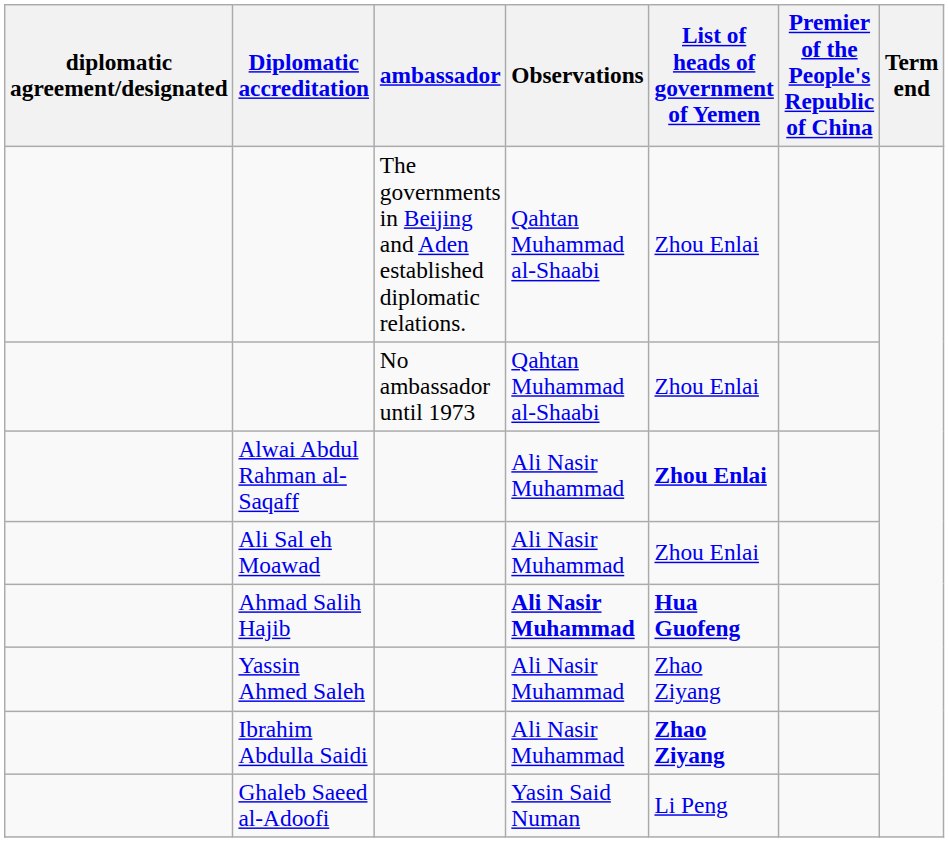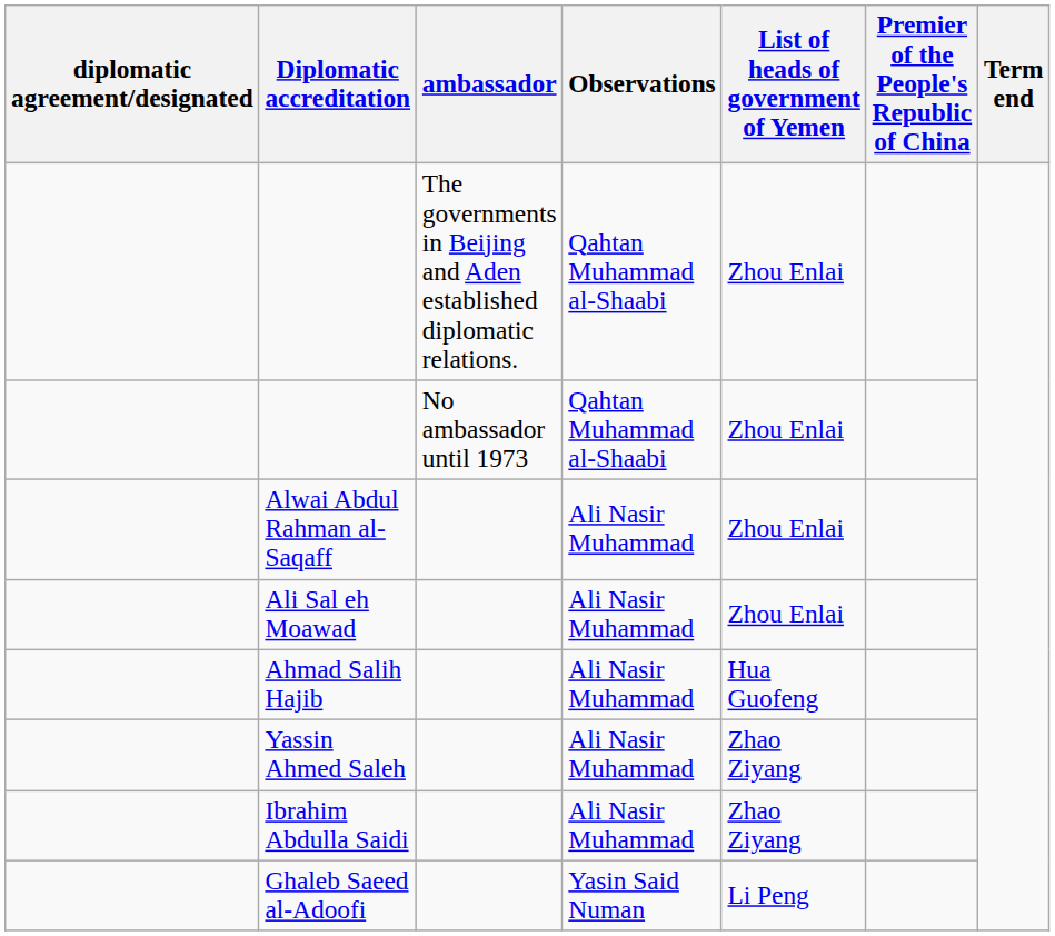Alwai Abdul Rahman al-Saqaff | List of heads of government of Yemen: bold -> normal
Ahmad Salih Hajib | Observations: bold -> normal
Ahmad Salih Hajib | List of heads of government of Yemen: bold -> normal
Ibrahim Abdulla Saidi | List of heads of government of Yemen: bold -> normal
